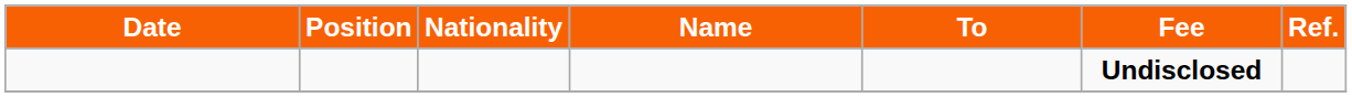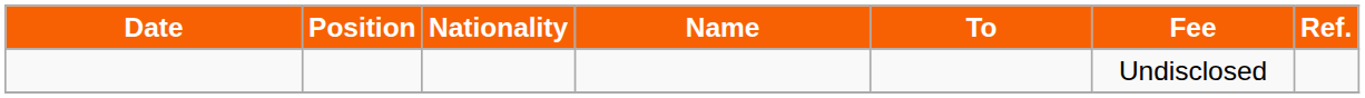row 2 | Fee: bold -> normal
